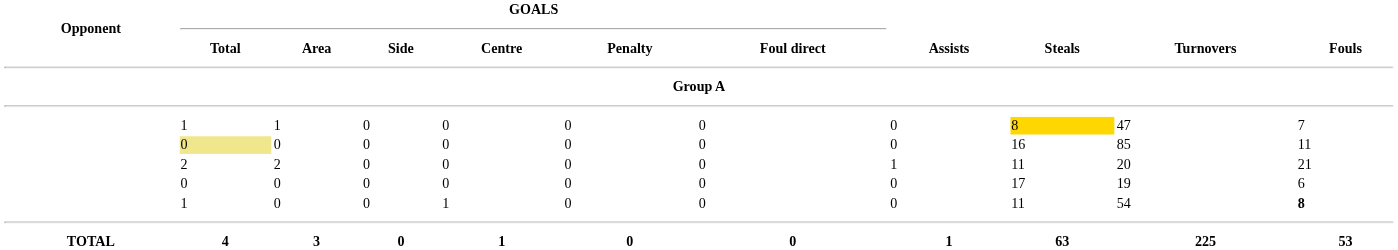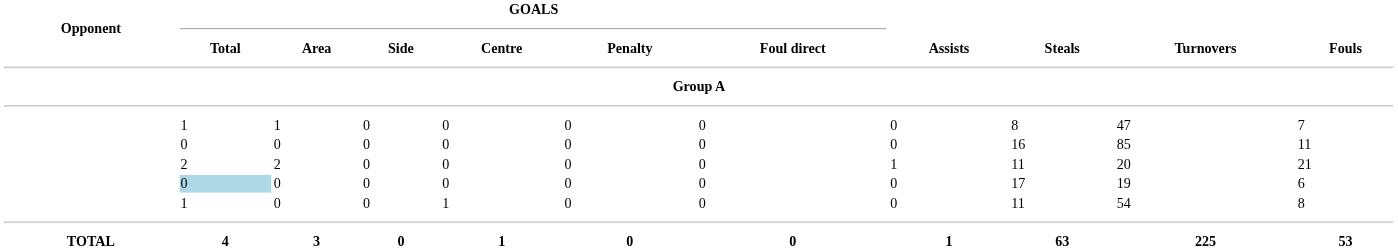row 4 | Steals: gold background -> no background
row 5 | GOALS / Total: khaki background -> no background
row 7 | GOALS / Total: no background -> lightblue background
row 8 | Fouls: bold -> normal
